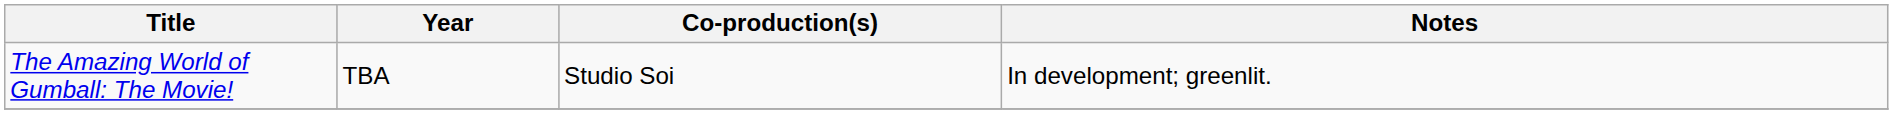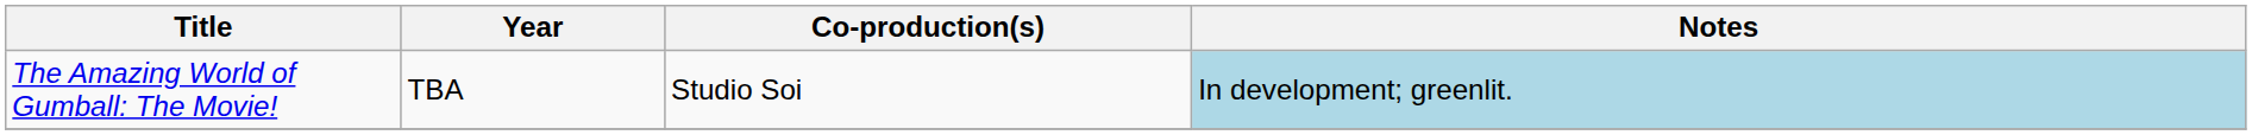The Amazing World of Gumball: The Movie! | Notes: no background -> lightblue background
